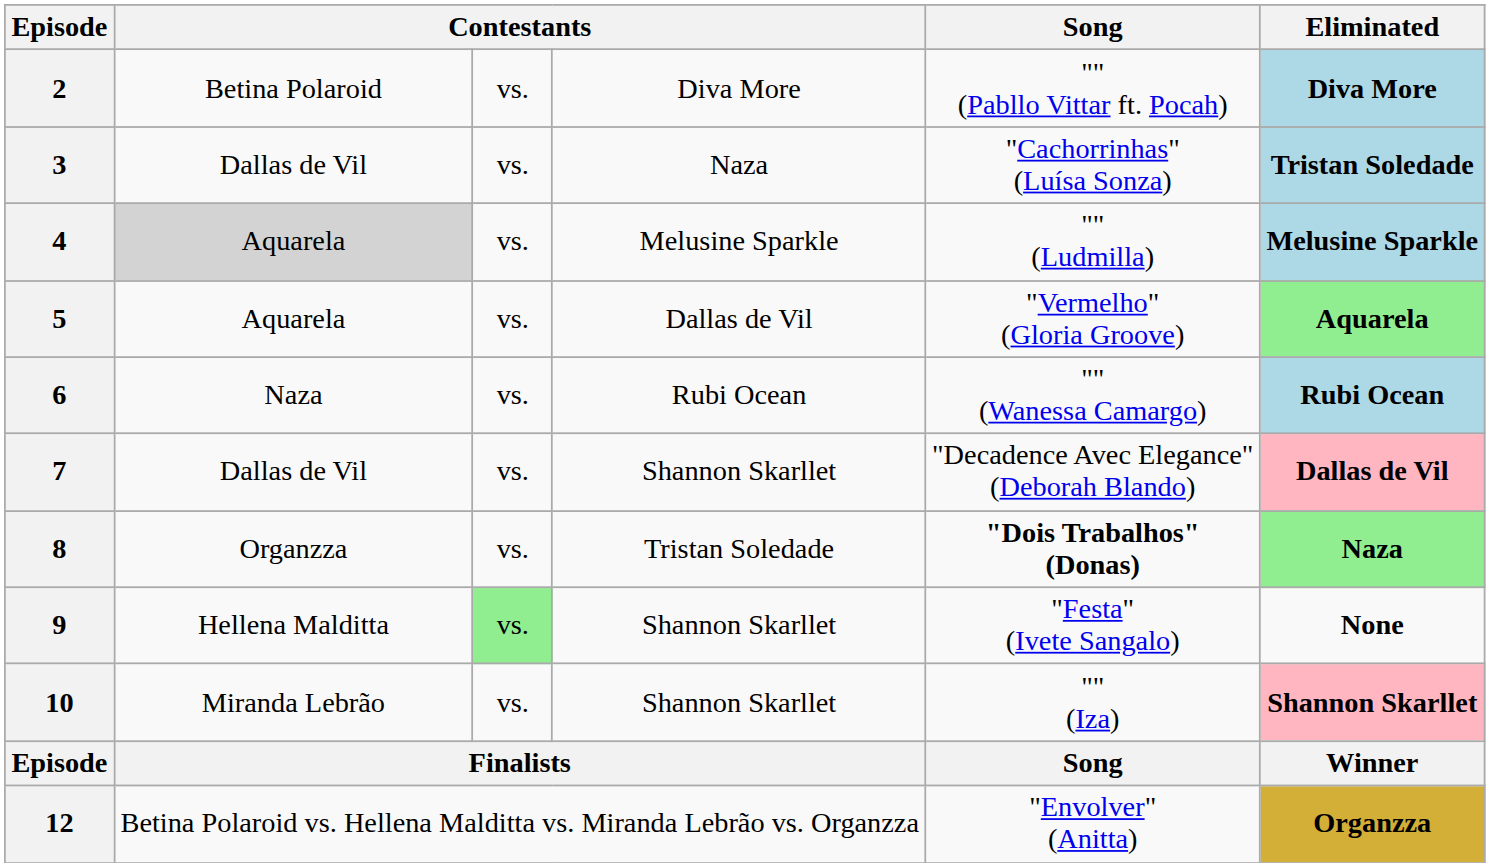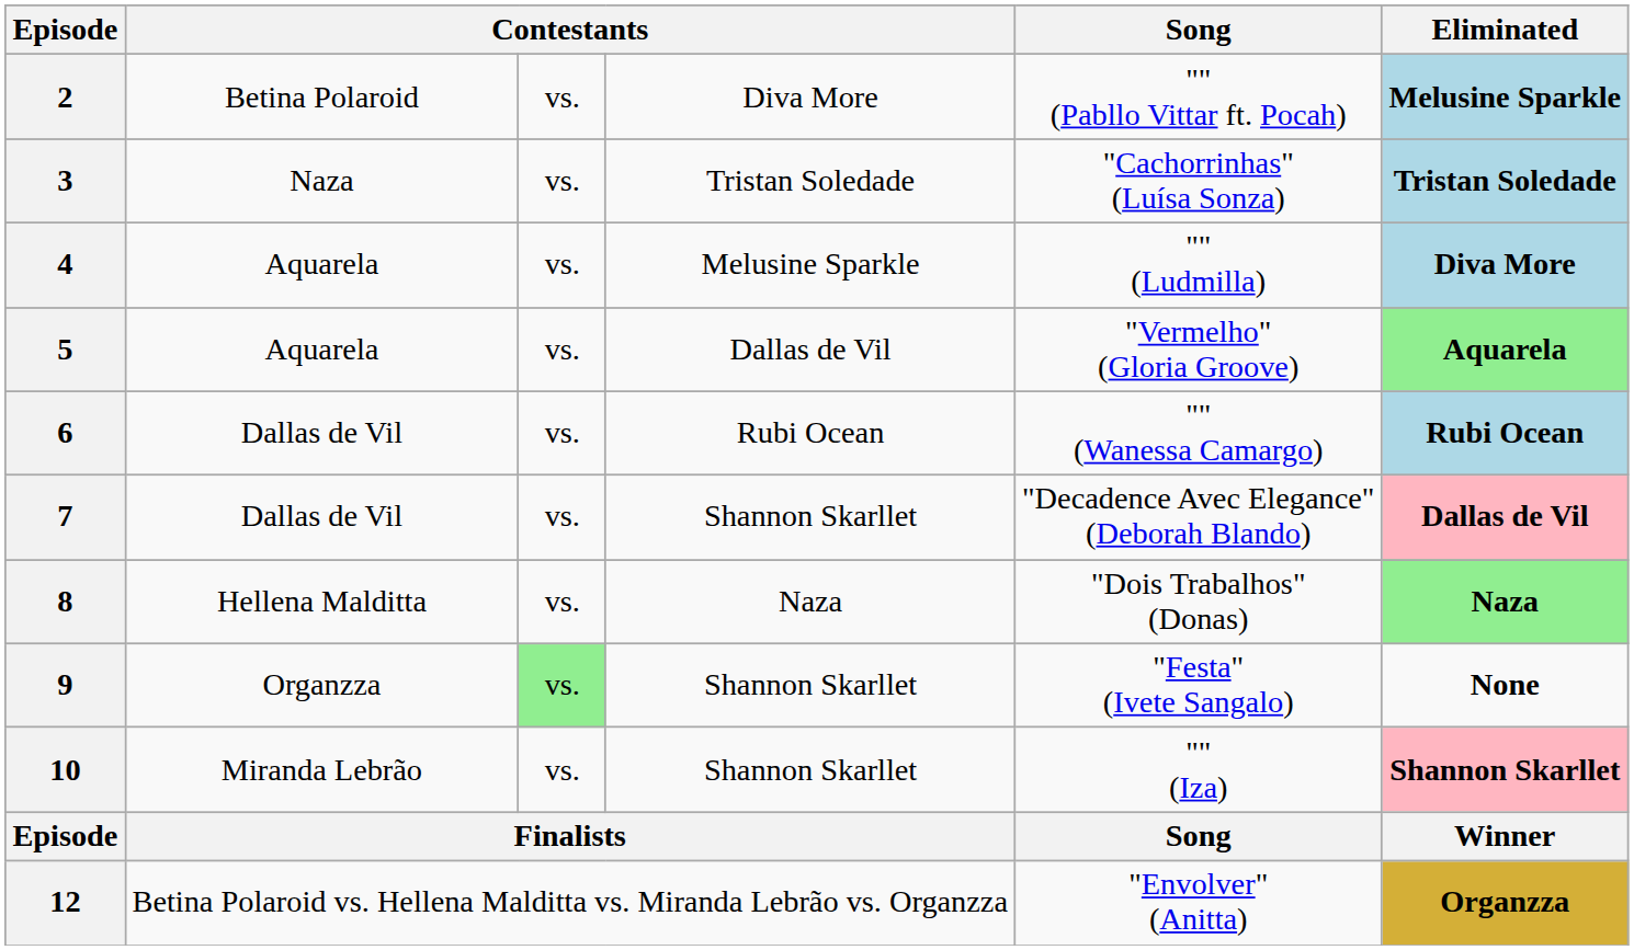2 | Eliminated: Diva More -> Melusine Sparkle
3 | column 2: Dallas de Vil -> Naza
3 | column 4: Naza -> Tristan Soledade
4 | column 2: lightgrey background -> no background
4 | Eliminated: Melusine Sparkle -> Diva More
6 | column 2: Naza -> Dallas de Vil
8 | column 2: Organzza -> Hellena Malditta
8 | column 4: Tristan Soledade -> Naza
8 | Song: bold -> normal
9 | column 2: Hellena Malditta -> Organzza
